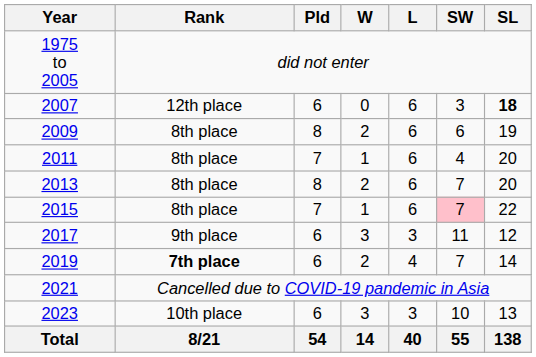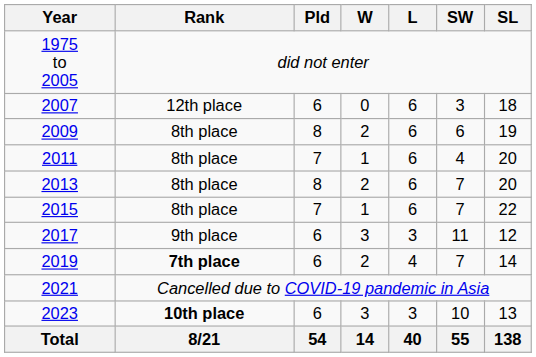2007 | SL: bold -> normal
2015 | SW: pink background -> no background
2023 | Rank: normal -> bold
